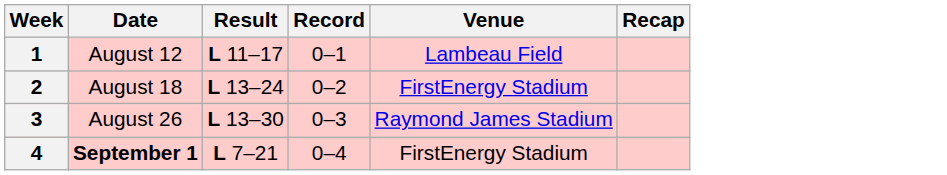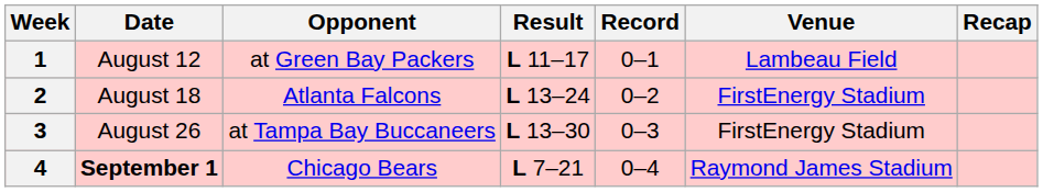+ column: Opponent | at Green Bay Packers | Atlanta Falcons | at Tampa Bay Buccaneers | Chicago Bears
3 | Venue: Raymond James Stadium -> FirstEnergy Stadium
4 | Venue: FirstEnergy Stadium -> Raymond James Stadium
